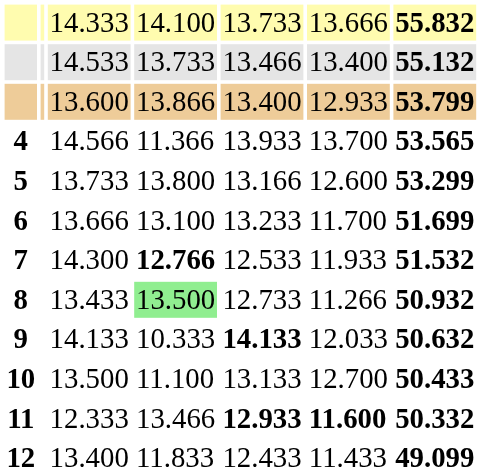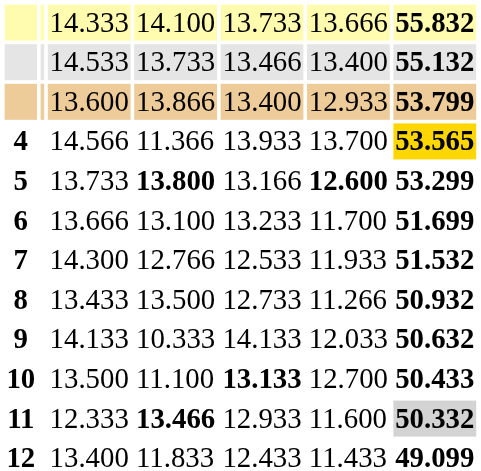4 | column 6: no background -> gold background
5 | column 3: normal -> bold
5 | column 5: normal -> bold
7 | column 3: bold -> normal
8 | column 3: lightgreen background -> no background
9 | column 4: bold -> normal
10 | column 4: normal -> bold
11 | column 3: normal -> bold
11 | column 4: bold -> normal
11 | column 5: bold -> normal
11 | column 6: no background -> lightgrey background
